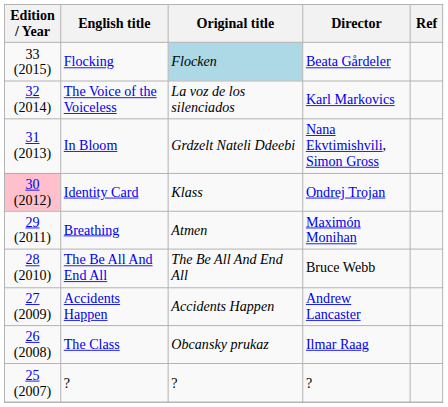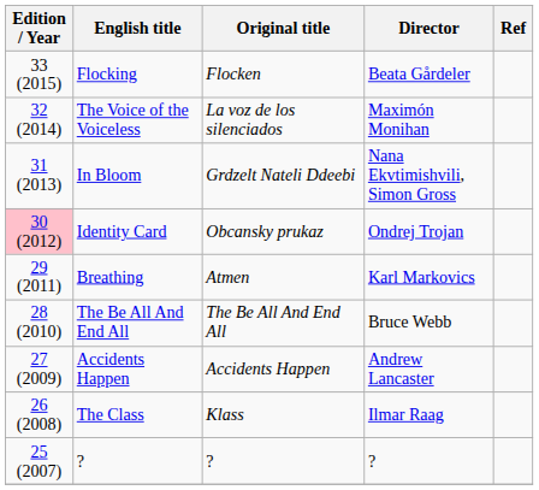Flocking | Original title: lightblue background -> no background
The Voice of the Voiceless | Director: Karl Markovics -> Maximón Monihan
Identity Card | Original title: Klass -> Obcansky prukaz
Breathing | Director: Maximón Monihan -> Karl Markovics
The Class | Original title: Obcansky prukaz -> Klass
